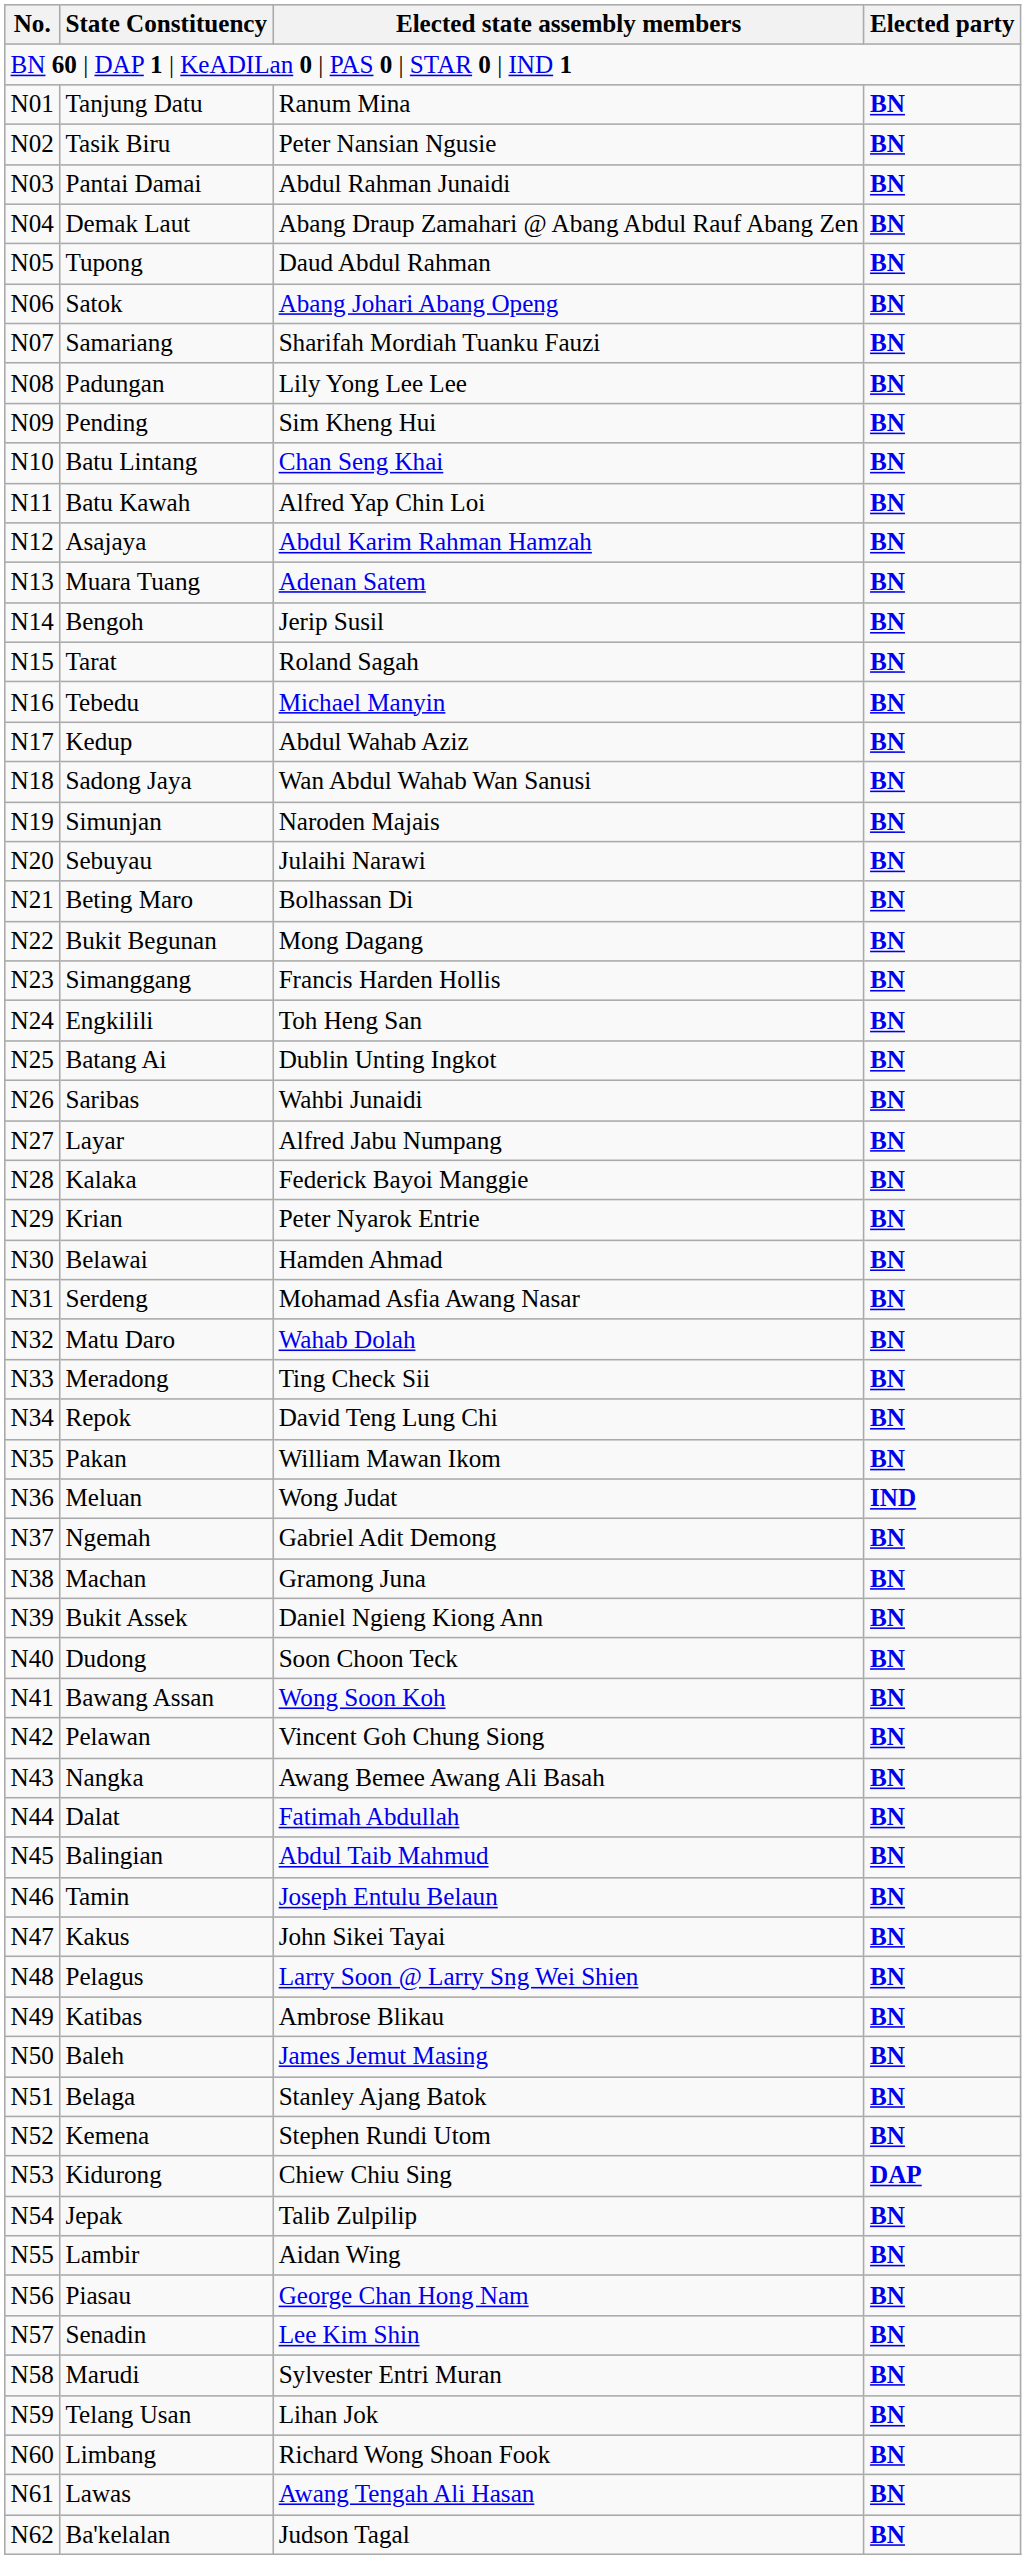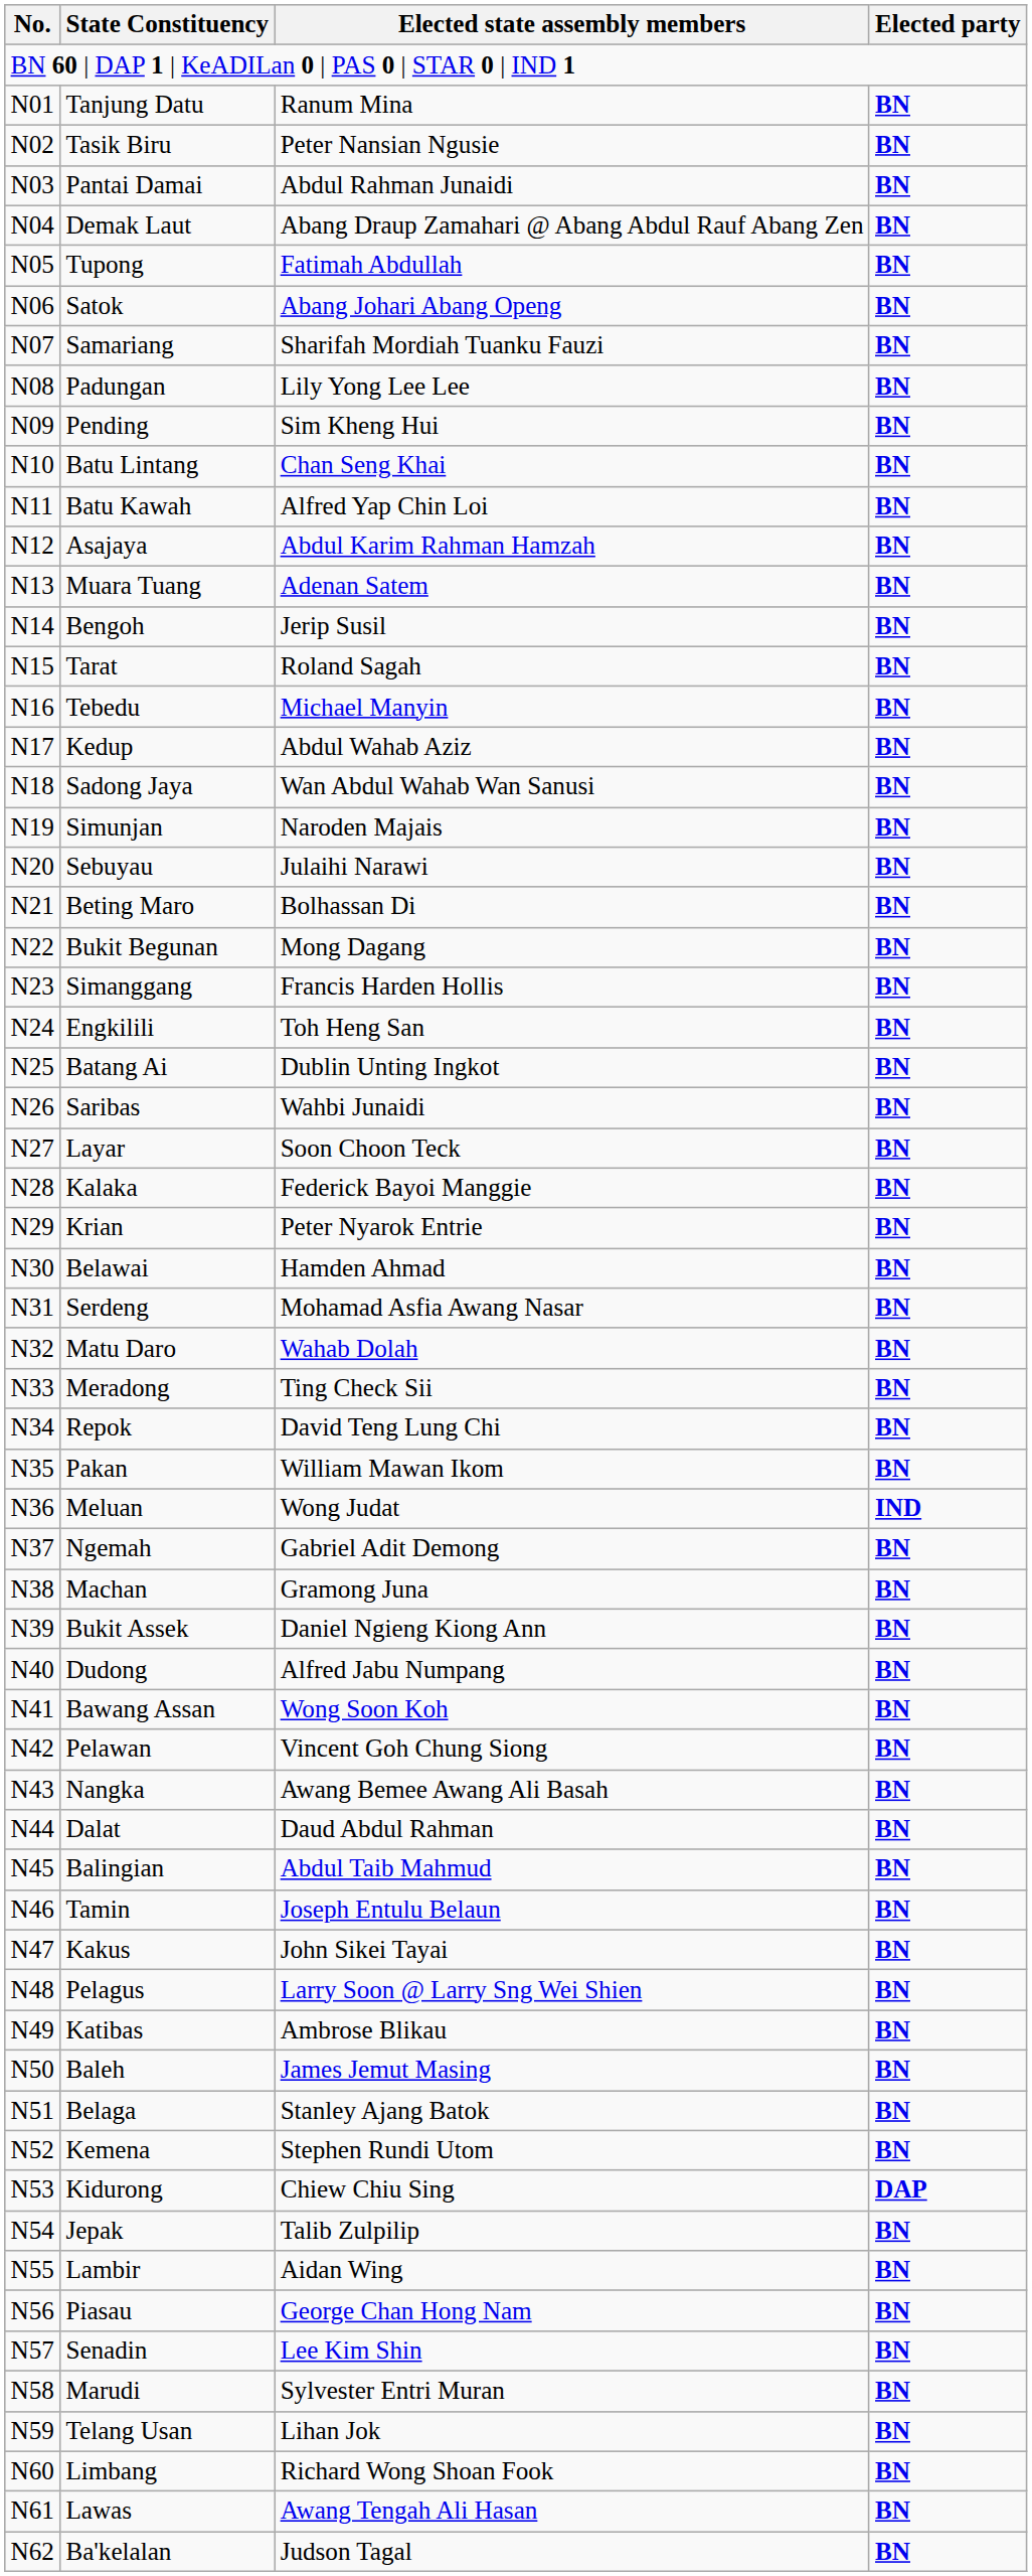Tupong | Elected state assembly members: Daud Abdul Rahman -> Fatimah Abdullah
Layar | Elected state assembly members: Alfred Jabu Numpang -> Soon Choon Teck
Dudong | Elected state assembly members: Soon Choon Teck -> Alfred Jabu Numpang
Dalat | Elected state assembly members: Fatimah Abdullah -> Daud Abdul Rahman
